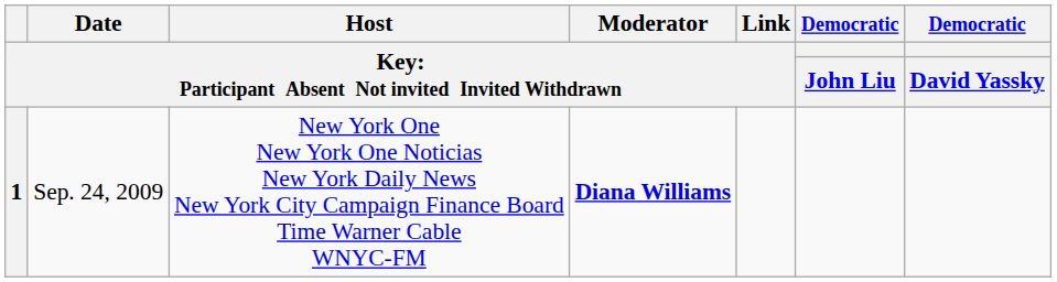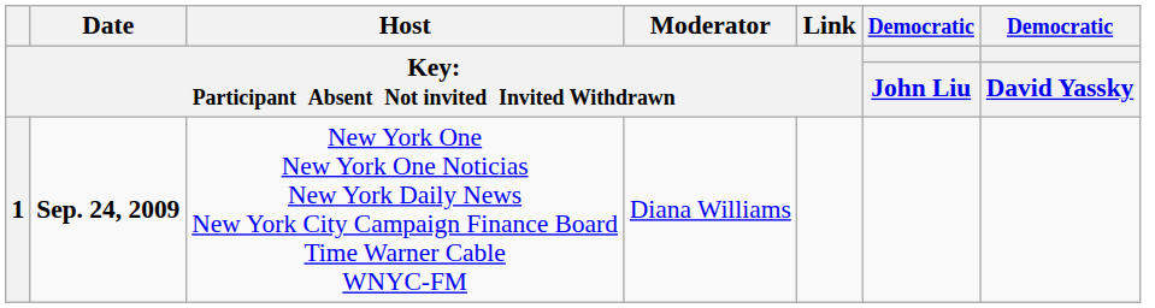1 | column 2: normal -> bold
1 | column 4: bold -> normal
